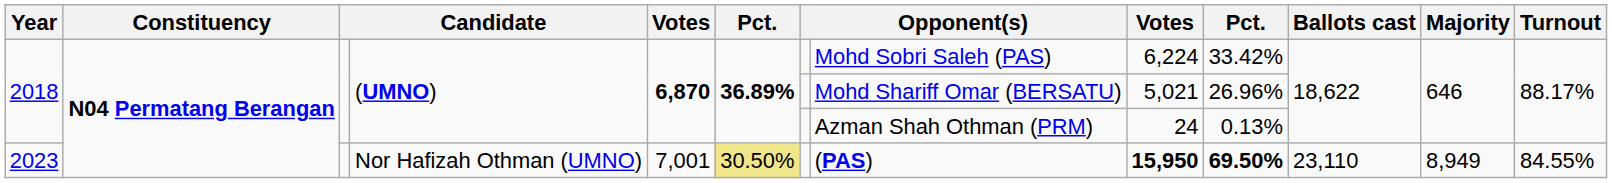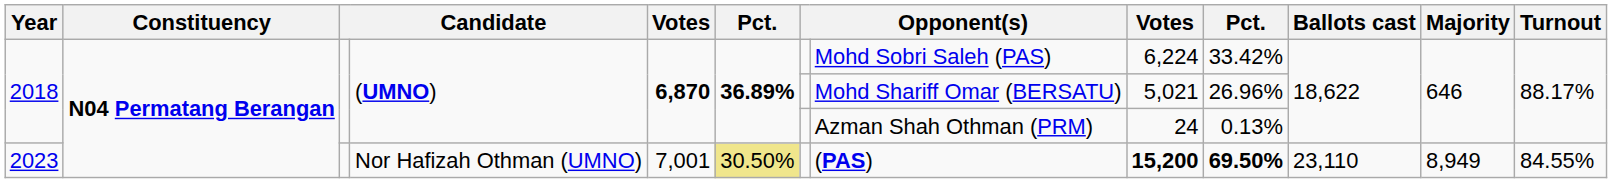2023 | column 9: 15,950 -> 15,200
